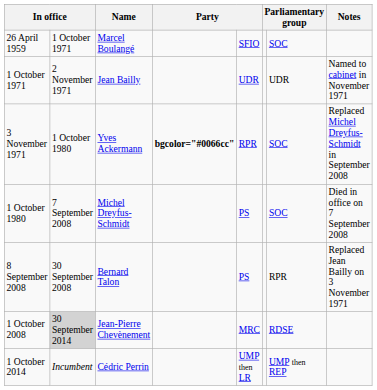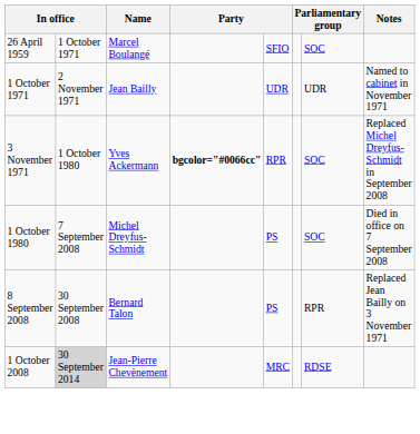- row: 1 October 2014 | Incumbent | Cédric Perrin | UMP then LR | UMP then REP
